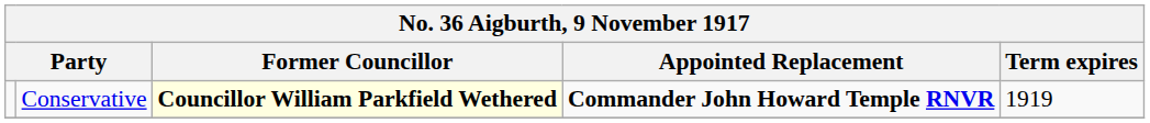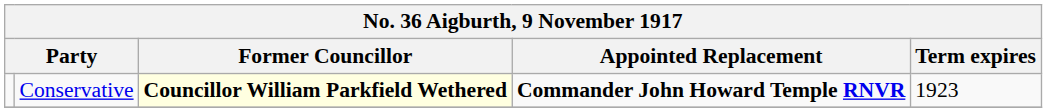Conservative | Term expires: 1919 -> 1923
